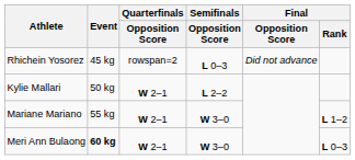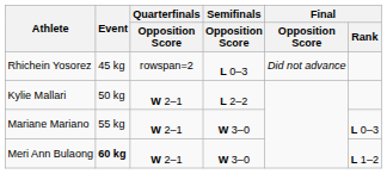Mariane Mariano | Final / Rank: L 1–2 -> L 0–3
Meri Ann Bulaong | Final / Rank: L 0–3 -> L 1–2
